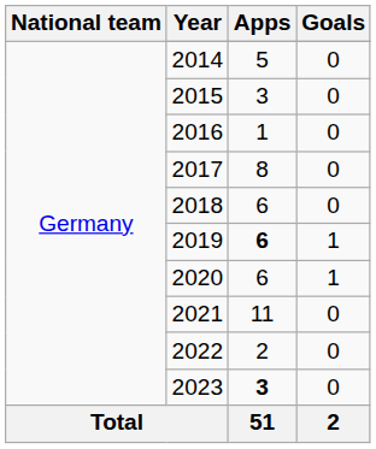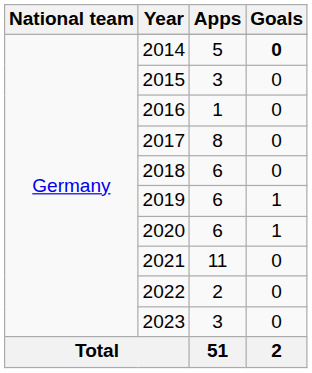2014 | Goals: normal -> bold
2019 | Apps: bold -> normal
2023 | Apps: bold -> normal
